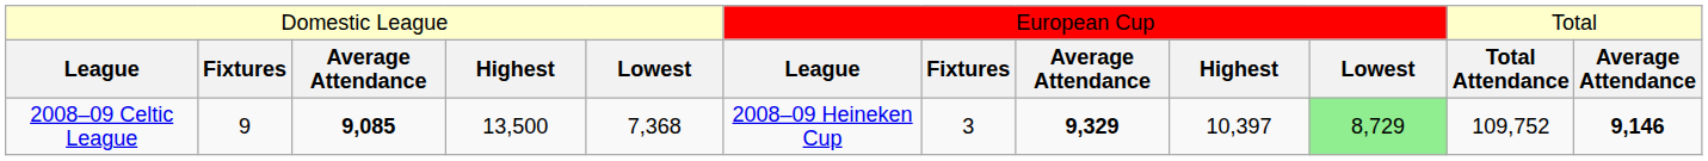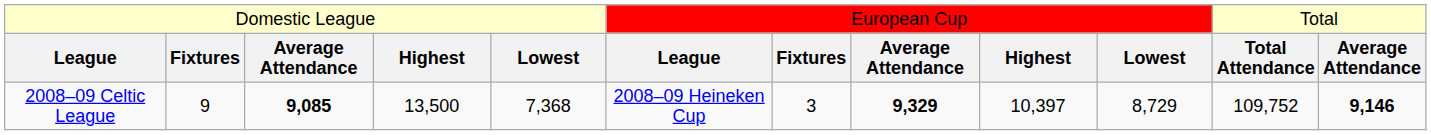2008–09 Celtic League | column 10: lightgreen background -> no background
